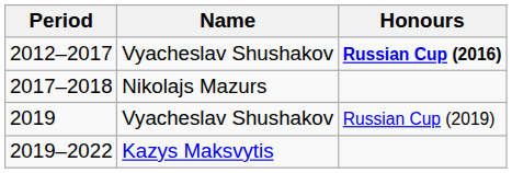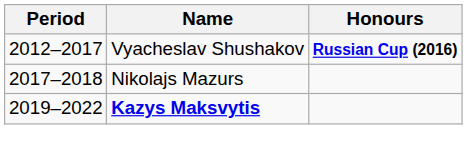- row: 2019 | Vyacheslav Shushakov | Russian Cup (2019)
2019–2022 | Name: normal -> bold
